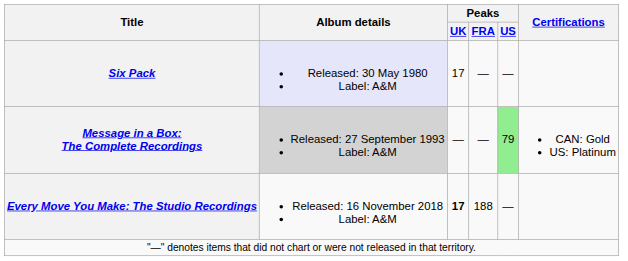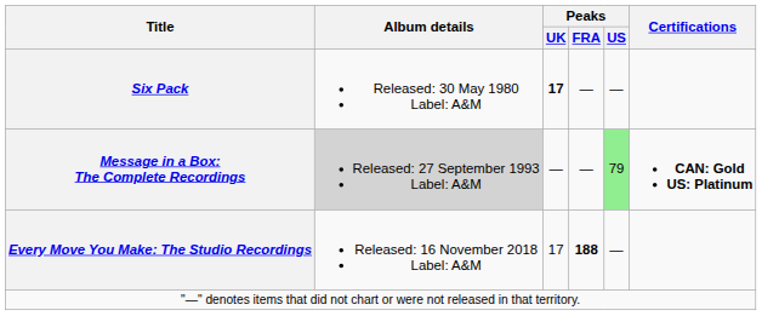Six Pack | Album details: lavender background -> no background
Six Pack | Peaks / UK: normal -> bold
Message in a Box: The Complete Recordings | Certifications: normal -> bold
Every Move You Make: The Studio Recordings | Peaks / UK: bold -> normal
Every Move You Make: The Studio Recordings | Peaks / FRA: normal -> bold
